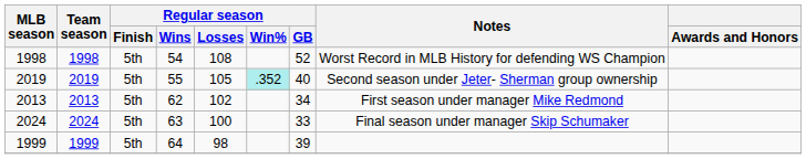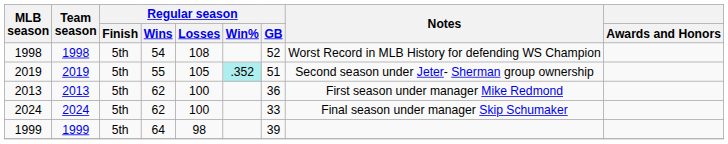row 4 | Regular season / GB: 40 -> 51
row 5 | Regular season / Losses: 102 -> 100
row 5 | Regular season / GB: 34 -> 36
row 6 | Regular season / Wins: 63 -> 62
